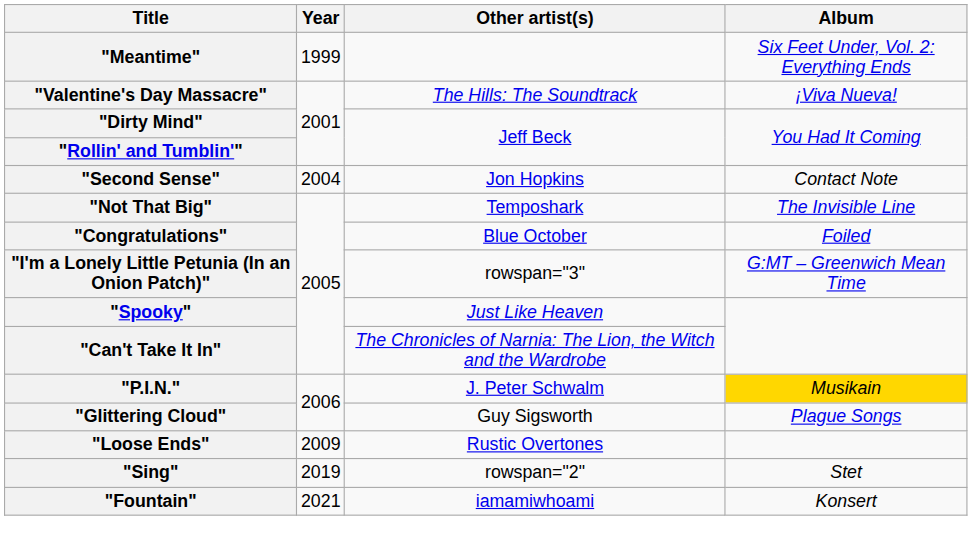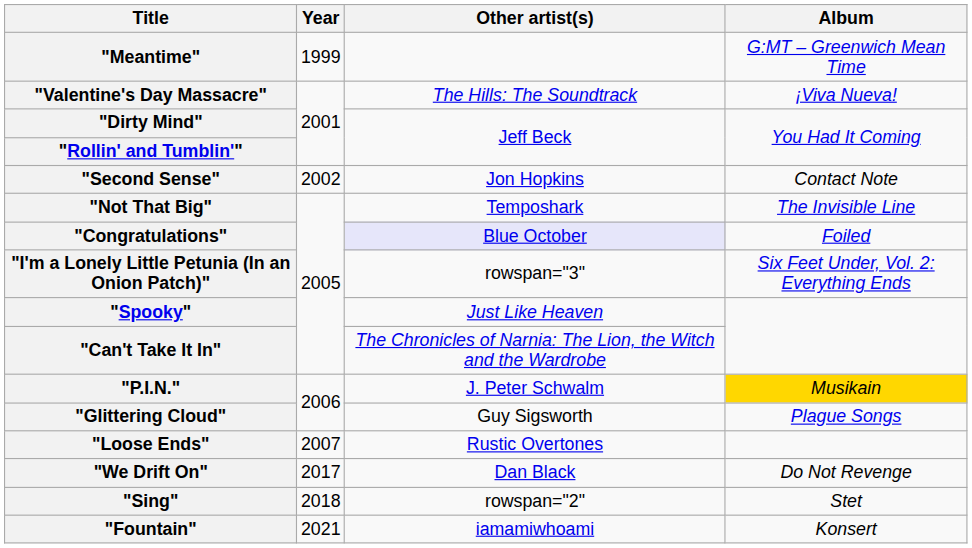"Meantime" | Album: Six Feet Under, Vol. 2: Everything Ends -> G:MT – Greenwich Mean Time
"Second Sense" | Year: 2004 -> 2002
"Congratulations" | Other artist(s): no background -> lavender background
"I'm a Lonely Little Petunia (In an Onion Patch)" | Album: G:MT – Greenwich Mean Time -> Six Feet Under, Vol. 2: Everything Ends
"Loose Ends" | Year: 2009 -> 2007
+ row: "We Drift On" | 2017 | Dan Black | Do Not Revenge
"Sing" | Year: 2019 -> 2018
